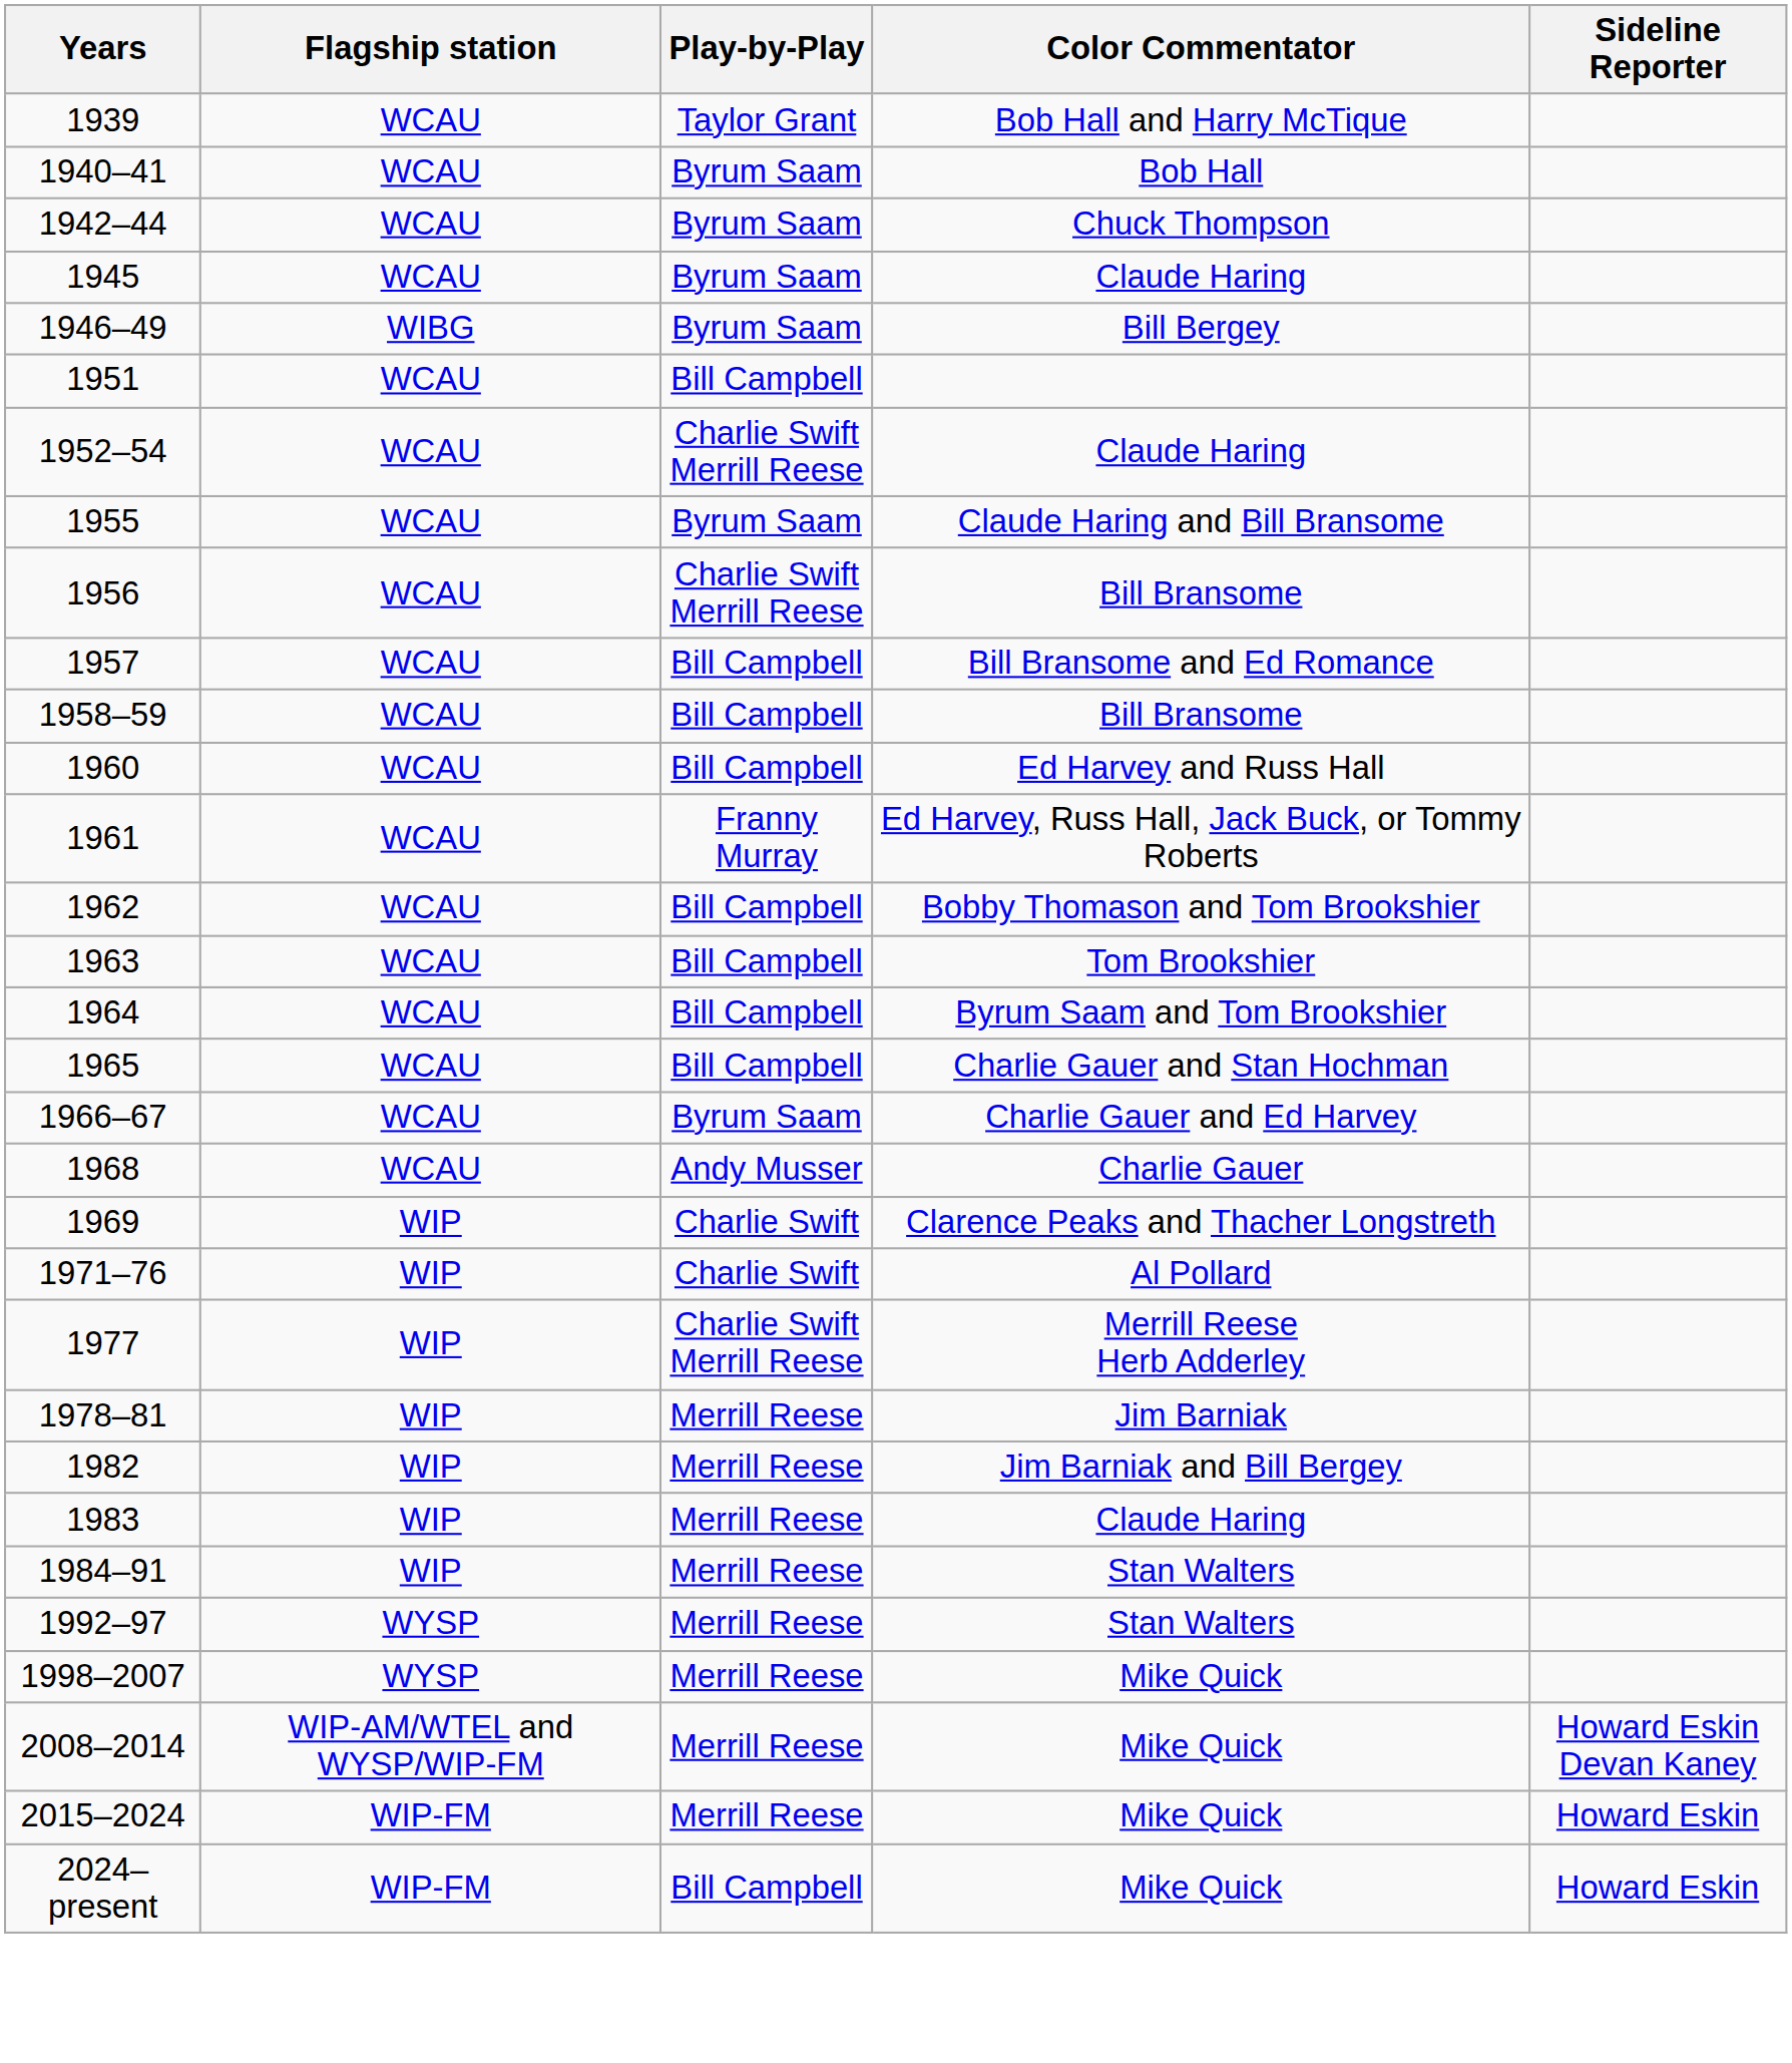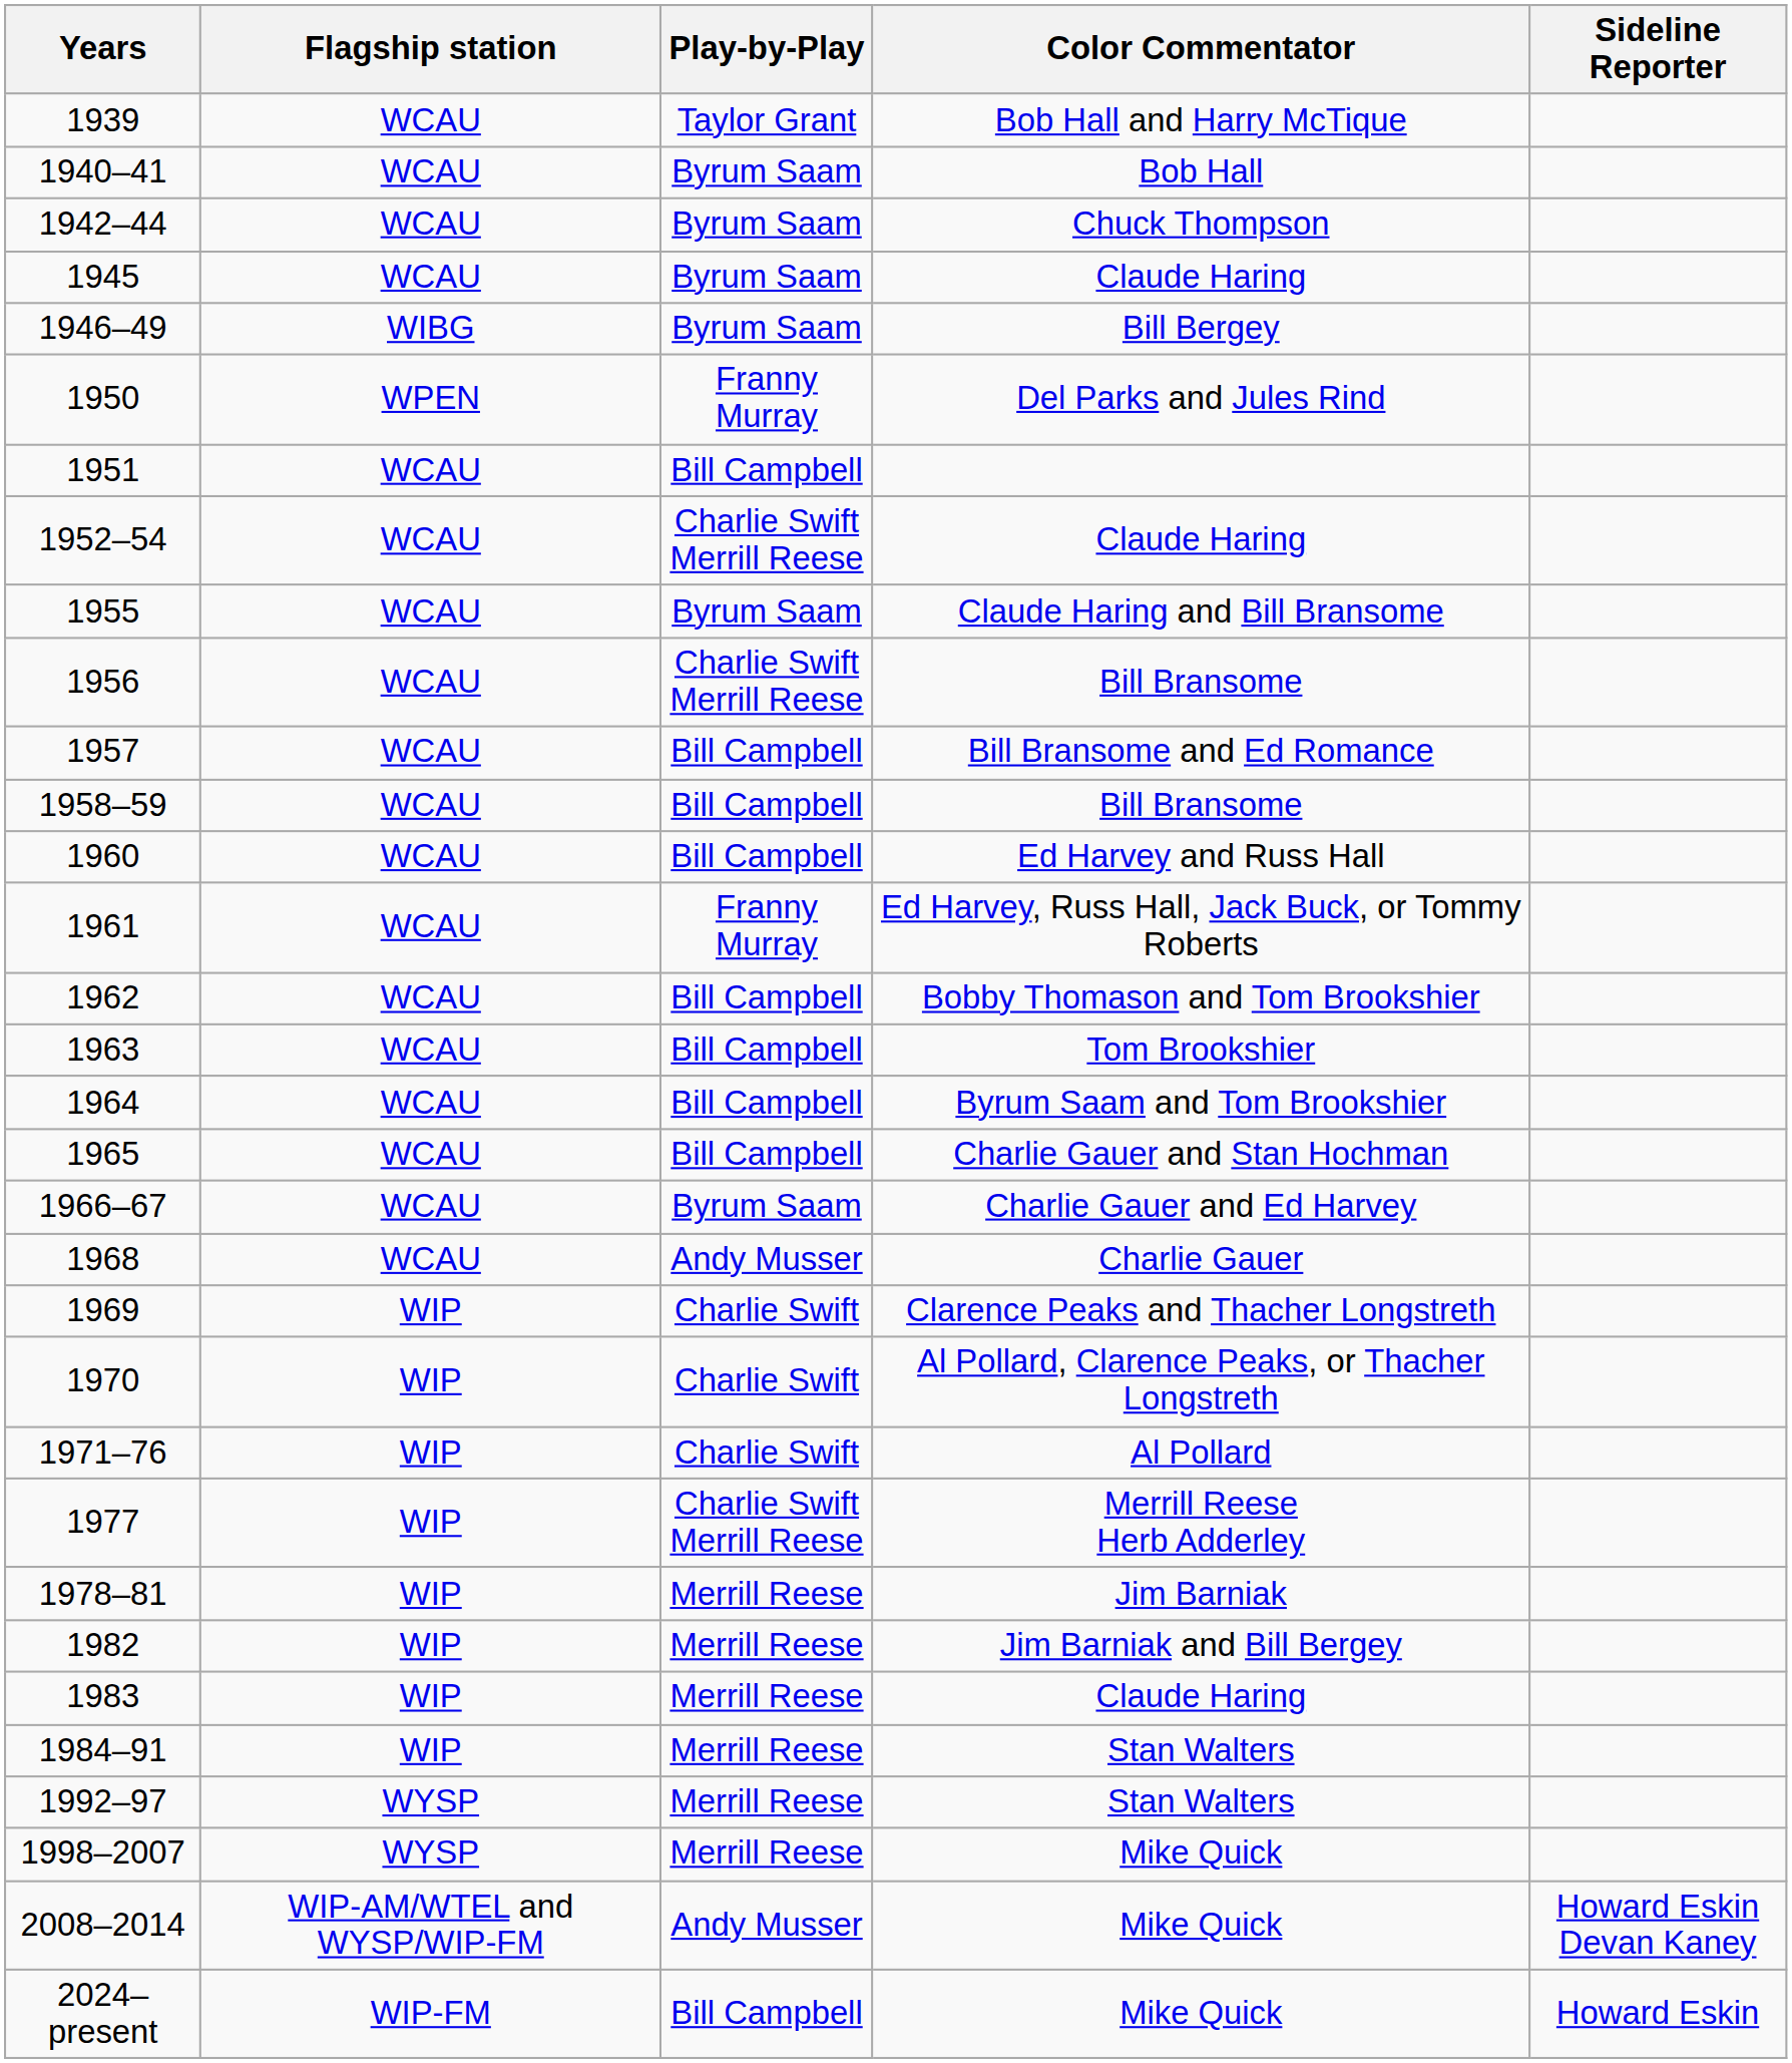+ row: 1950 | WPEN | Franny Murray | Del Parks and Jules Rind
+ row: 1970 | WIP | Charlie Swift | Al Pollard, Clarence Peaks, or Thacher Longstreth
2008–2014 | Play-by-Play: Merrill Reese -> Andy Musser
- row: 2015–2024 | WIP-FM | Merrill Reese | Mike Quick | Howard Eskin
